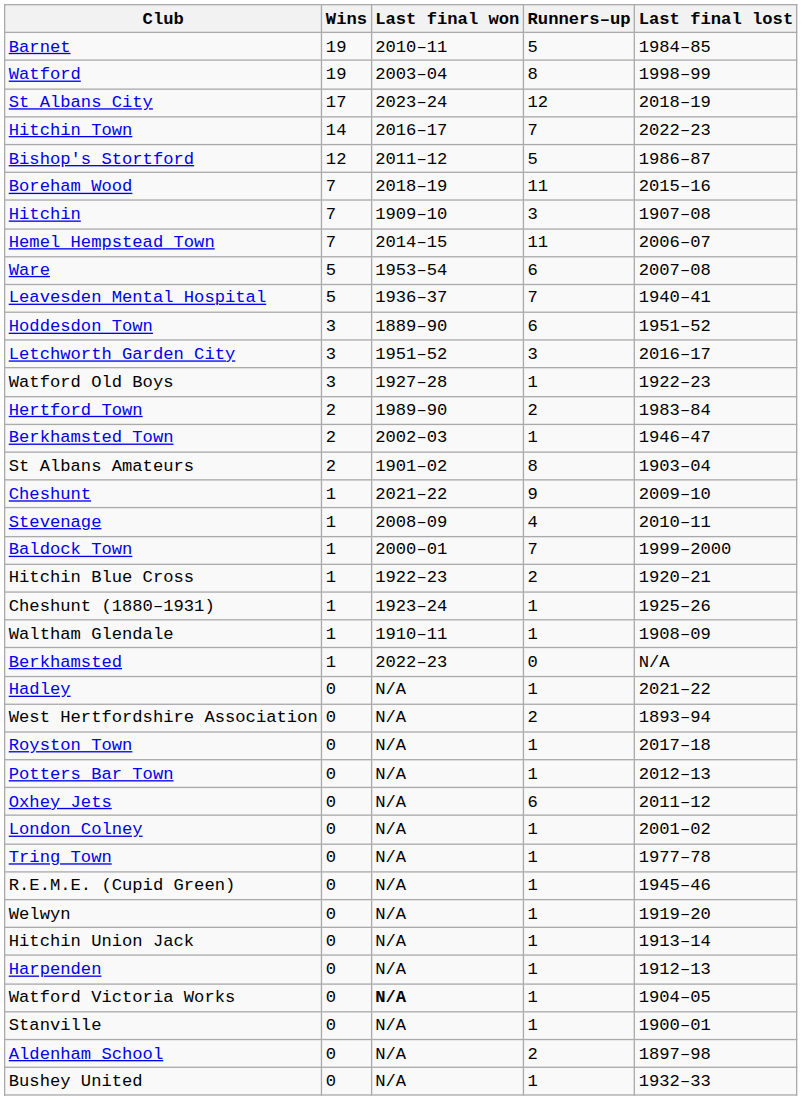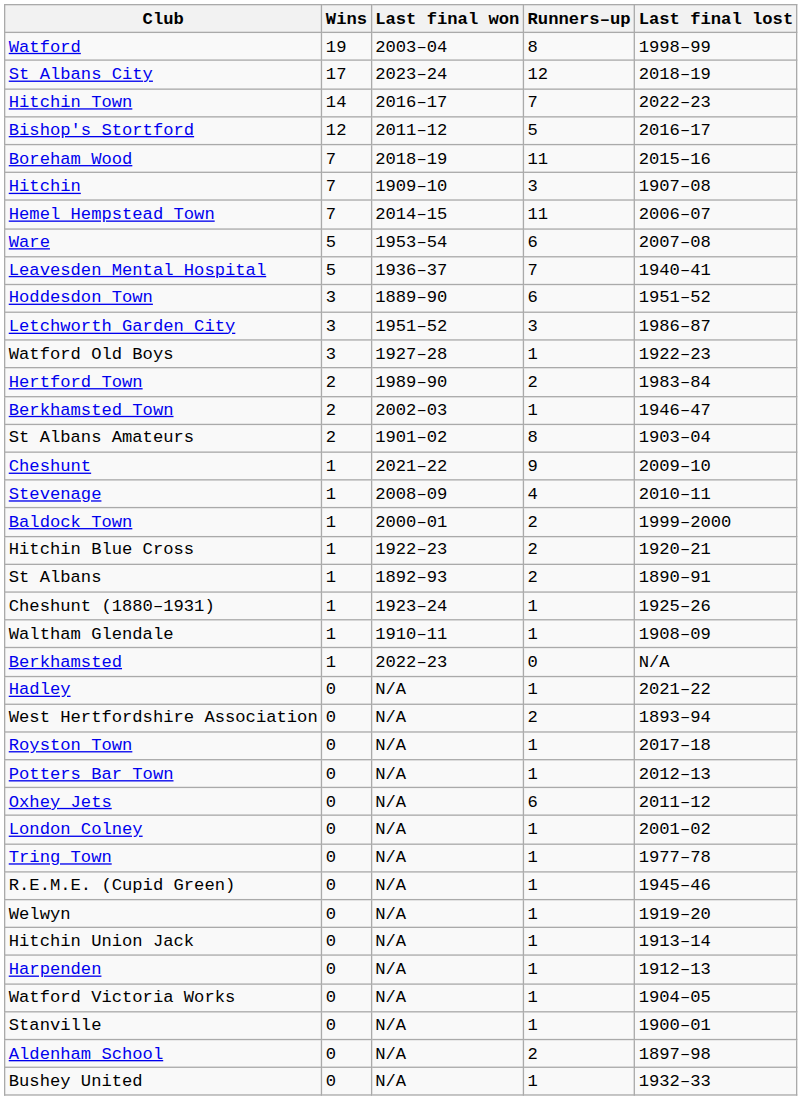- row: Barnet | 19 | 2010–11 | 5 | 1984–85
Bishop's Stortford | Last final lost: 1986–87 -> 2016–17
Letchworth Garden City | Last final lost: 2016–17 -> 1986–87
Baldock Town | Runners–up: 7 -> 2
+ row: St Albans | 1 | 1892–93 | 2 | 1890–91
Watford Victoria Works | Last final won: bold -> normal
